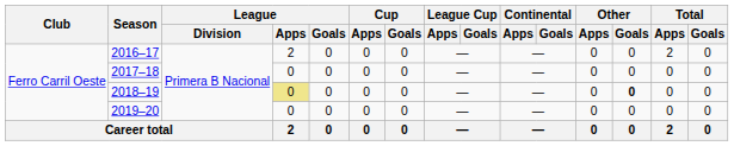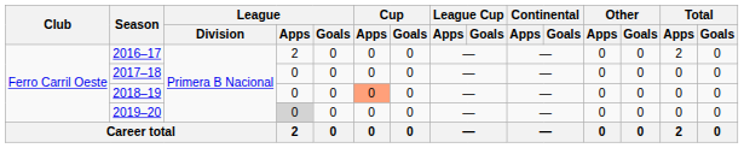2018–19 | League / Apps: khaki background -> no background
2018–19 | Cup / Apps: no background -> lightsalmon background
2018–19 | Other / Goals: bold -> normal
2019–20 | League / Apps: no background -> lightgrey background
